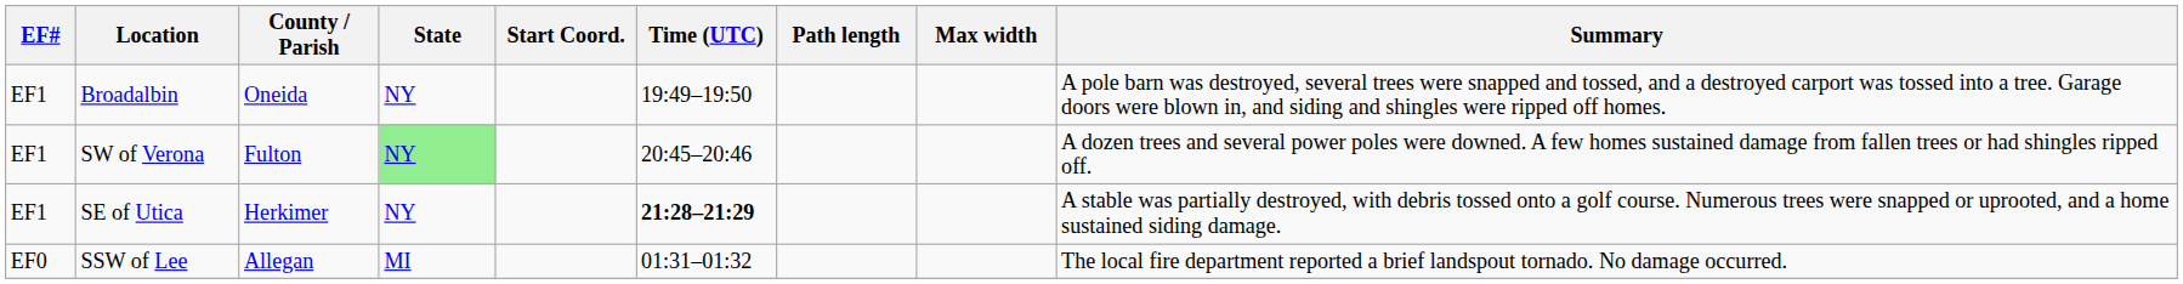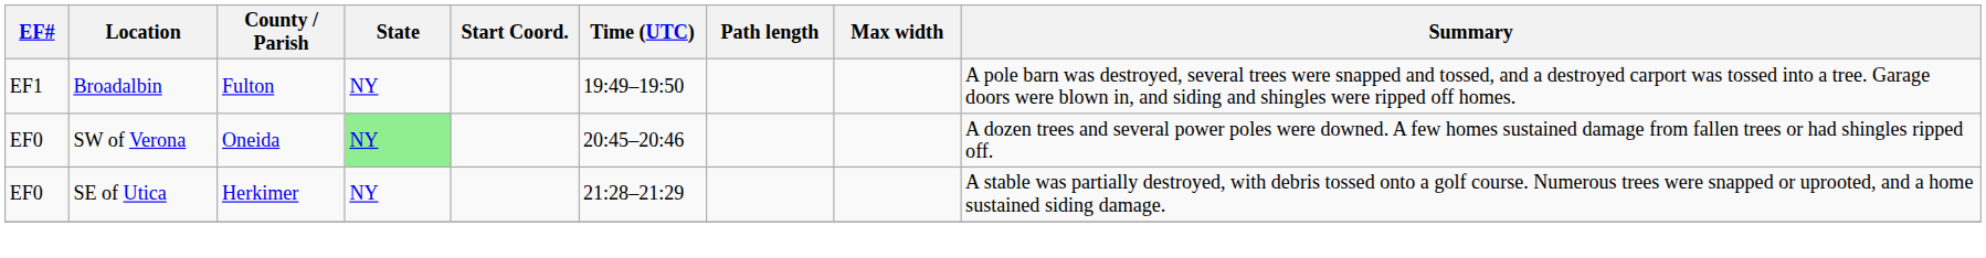Broadalbin | County / Parish: Oneida -> Fulton
SW of Verona | EF#: EF1 -> EF0
SW of Verona | County / Parish: Fulton -> Oneida
SE of Utica | EF#: EF1 -> EF0
SE of Utica | Time (UTC): bold -> normal
- row: EF0 | SSW of Lee | Allegan | MI | 01:31–01:32 | The local fire department reported a brief landspout tornado. No damage occurred.
